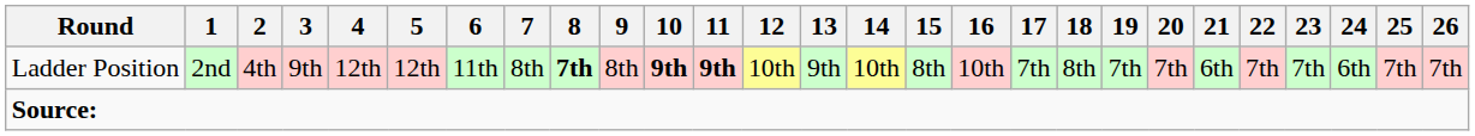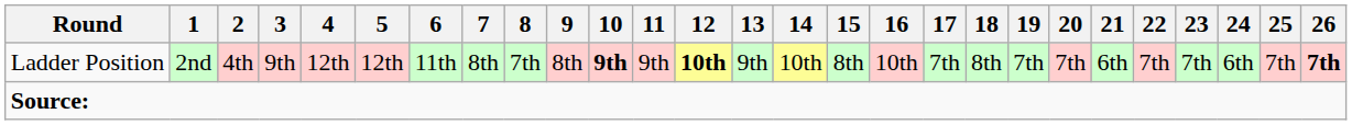Ladder Position | 8: bold -> normal
Ladder Position | 11: bold -> normal
Ladder Position | 12: normal -> bold
Ladder Position | 26: normal -> bold
